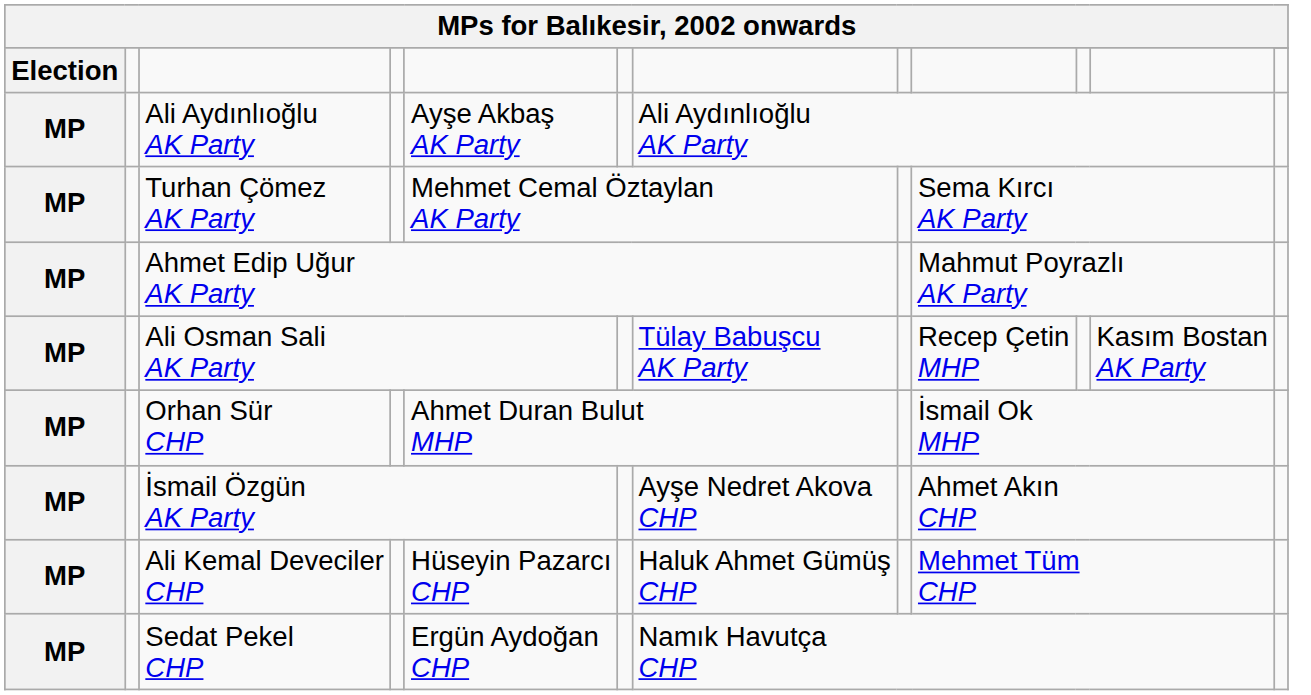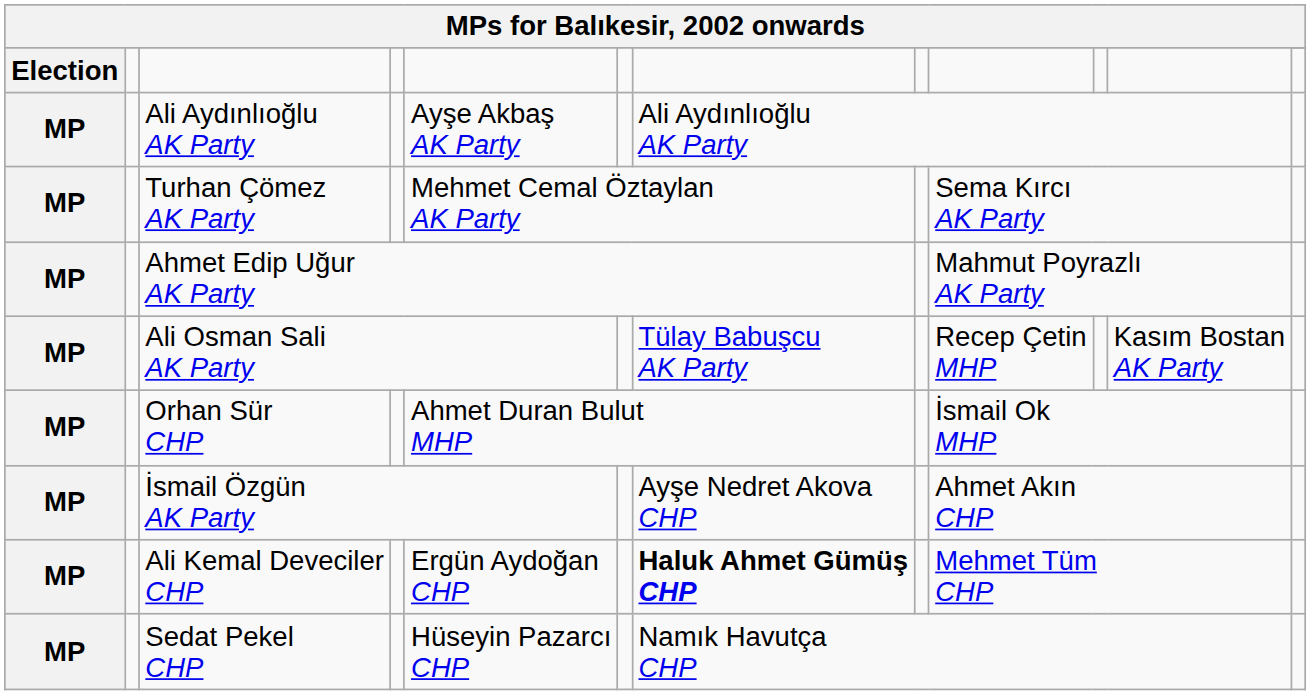Ali Kemal Deveciler CHP | column 5: Hüseyin Pazarcı CHP -> Ergün Aydoğan CHP
Ali Kemal Deveciler CHP | column 7: normal -> bold
Sedat Pekel CHP | column 5: Ergün Aydoğan CHP -> Hüseyin Pazarcı CHP
